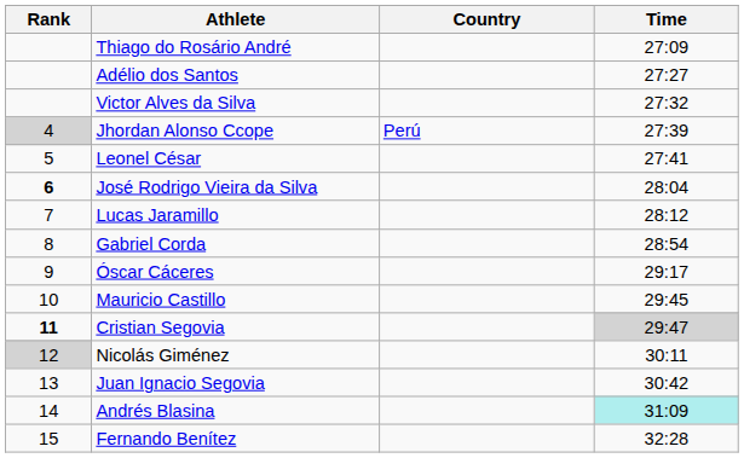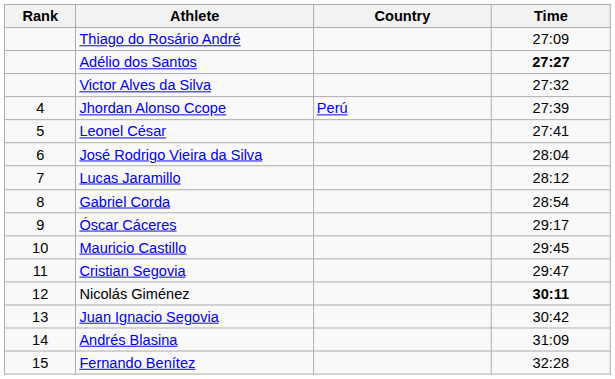Adélio dos Santos | Time: normal -> bold
Jhordan Alonso Ccope | Rank: lightgrey background -> no background
José Rodrigo Vieira da Silva | Rank: bold -> normal
Cristian Segovia | Rank: bold -> normal
Cristian Segovia | Time: lightgrey background -> no background
Nicolás Giménez | Rank: lightgrey background -> no background
Nicolás Giménez | Time: normal -> bold
Andrés Blasina | Time: paleturquoise background -> no background
